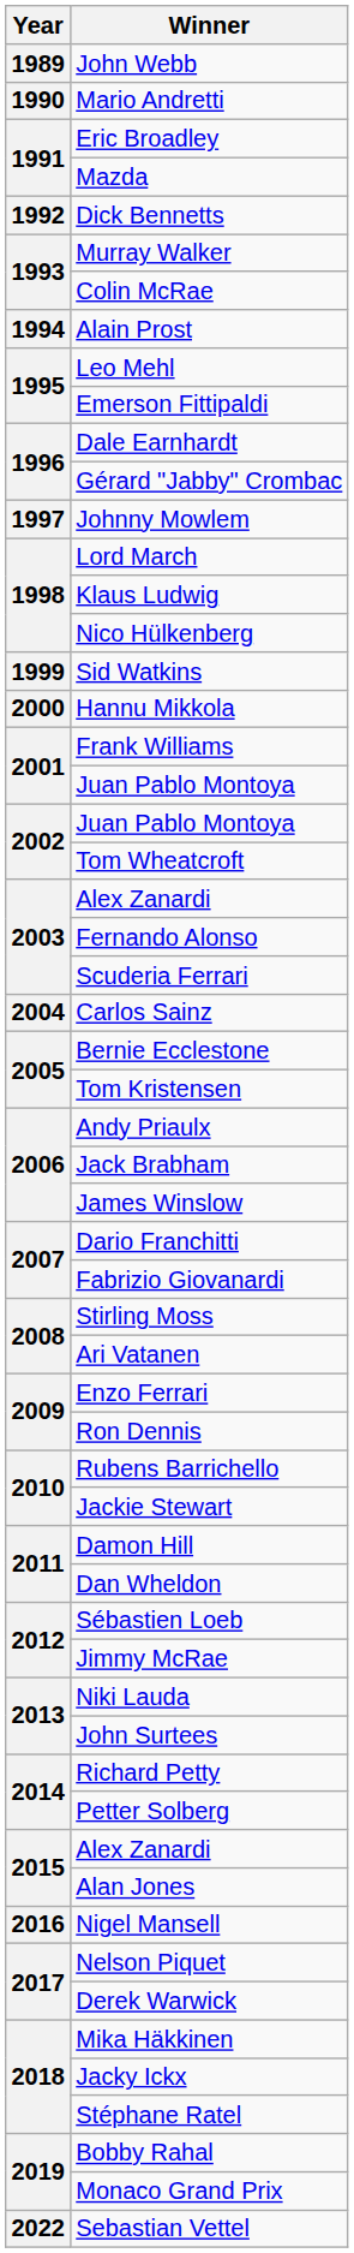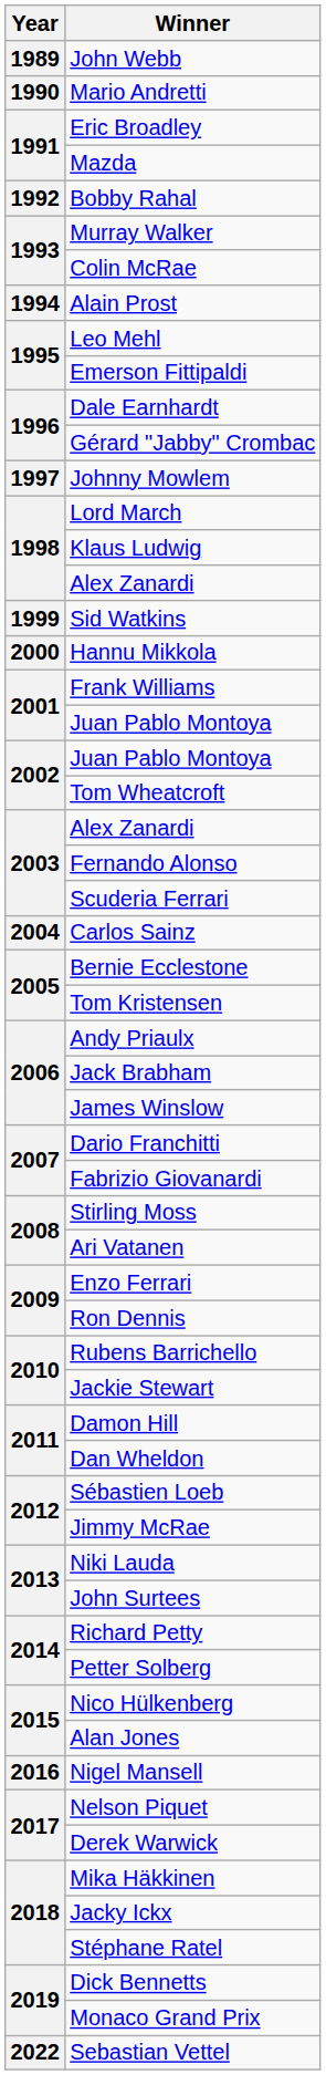row 6 | Winner: Dick Bennetts -> Bobby Rahal
row 17 | Winner: Nico Hülkenberg -> Alex Zanardi
row 49 | Winner: Alex Zanardi -> Nico Hülkenberg
row 57 | Winner: Bobby Rahal -> Dick Bennetts
